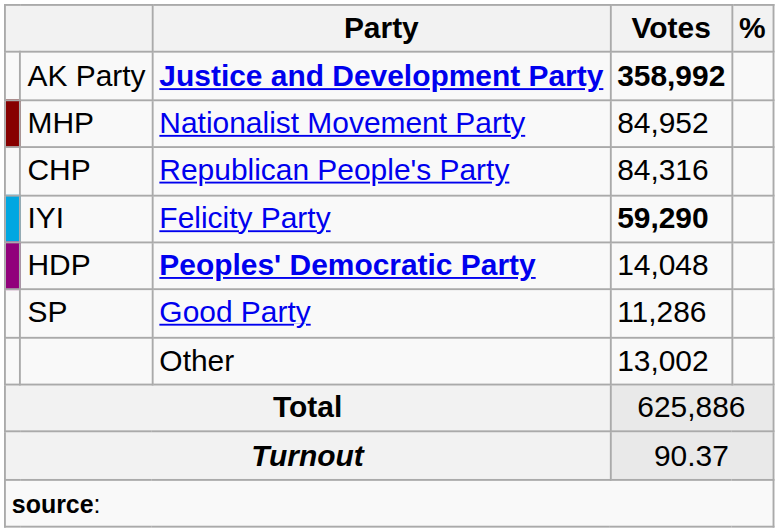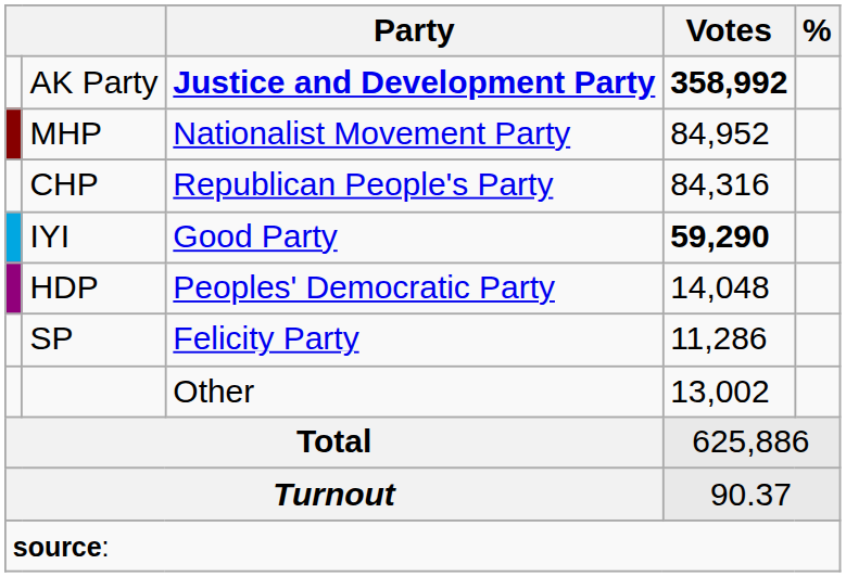IYI | Party: Felicity Party -> Good Party
HDP | Party: bold -> normal
SP | Party: Good Party -> Felicity Party
